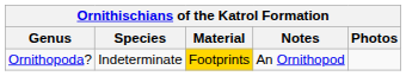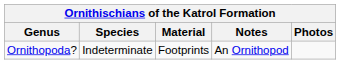Ornithopoda? | Material: gold background -> no background
